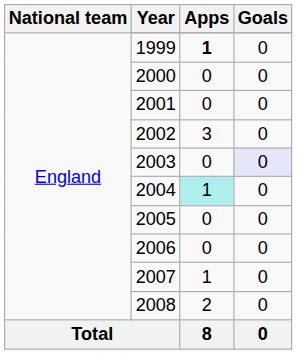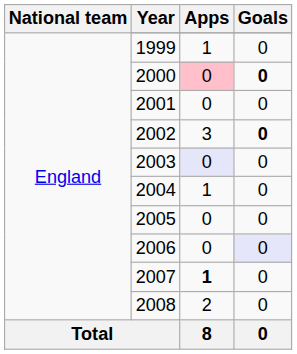1999 | Apps: bold -> normal
2000 | Apps: no background -> pink background
2000 | Goals: normal -> bold
2002 | Goals: normal -> bold
2003 | Apps: no background -> lavender background
2003 | Goals: lavender background -> no background
2004 | Apps: paleturquoise background -> no background
2006 | Goals: no background -> lavender background
2007 | Apps: normal -> bold
